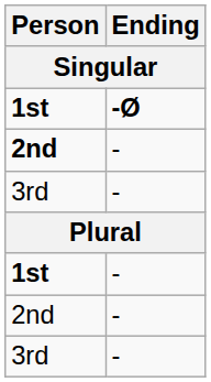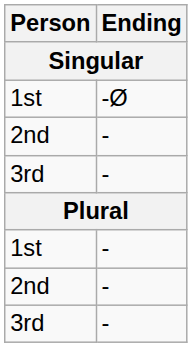row 3 | Person: bold -> normal
row 3 | Ending: bold -> normal
row 4 | Person: bold -> normal
row 7 | Person: bold -> normal
